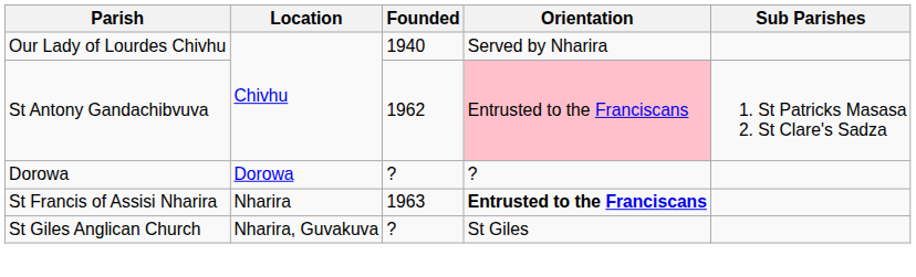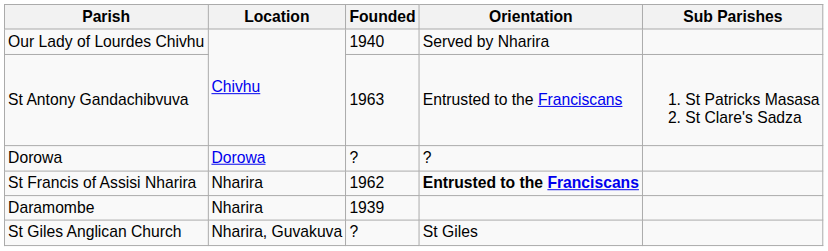St Antony Gandachibvuva | Founded: 1962 -> 1963
St Antony Gandachibvuva | Orientation: pink background -> no background
St Francis of Assisi Nharira | Founded: 1963 -> 1962
+ row: Daramombe | Nharira | 1939
